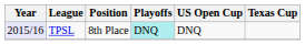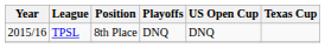TPSL | Year: lavender background -> no background
TPSL | Playoffs: paleturquoise background -> no background
